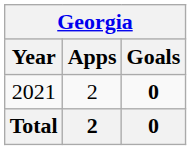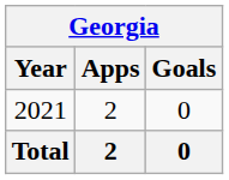2021 | Goals: bold -> normal
